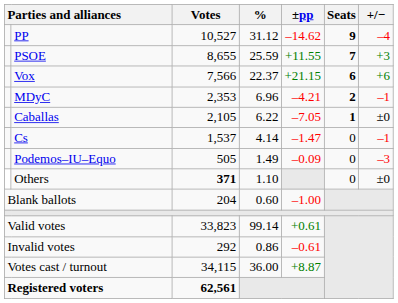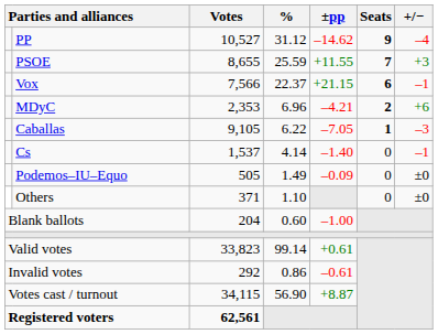Vox | +/−: +6 -> –1
MDyC | +/−: –1 -> +6
Caballas | Votes: 2,105 -> 9,105
Caballas | +/−: ±0 -> –3
Cs | ±pp: –1.47 -> –1.40
Podemos–IU–Equo | +/−: –3 -> ±0
Others | Votes: bold -> normal
Votes cast / turnout | %: 36.00 -> 56.90
